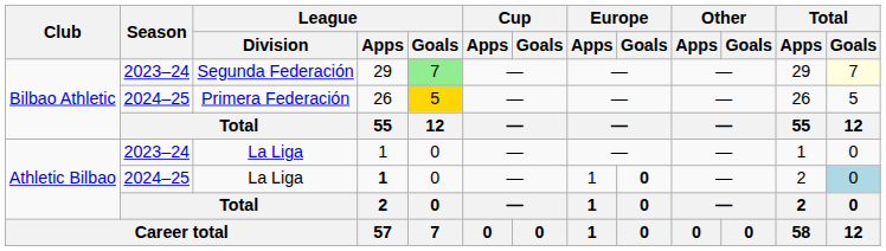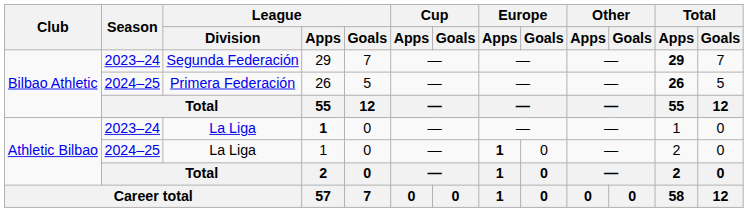Segunda Federación | League / Goals: lightgreen background -> no background
Segunda Federación | Total / Apps: normal -> bold
Segunda Federación | Total / Goals: lightyellow background -> no background
Primera Federación | League / Goals: gold background -> no background
Primera Federación | Total / Apps: normal -> bold
2023–24 / La Liga | League / Apps: normal -> bold
2024–25 / La Liga | League / Apps: bold -> normal
2024–25 / La Liga | Europe / Apps: normal -> bold
2024–25 / La Liga | Europe / Goals: bold -> normal
2024–25 / La Liga | Total / Goals: lightblue background -> no background
